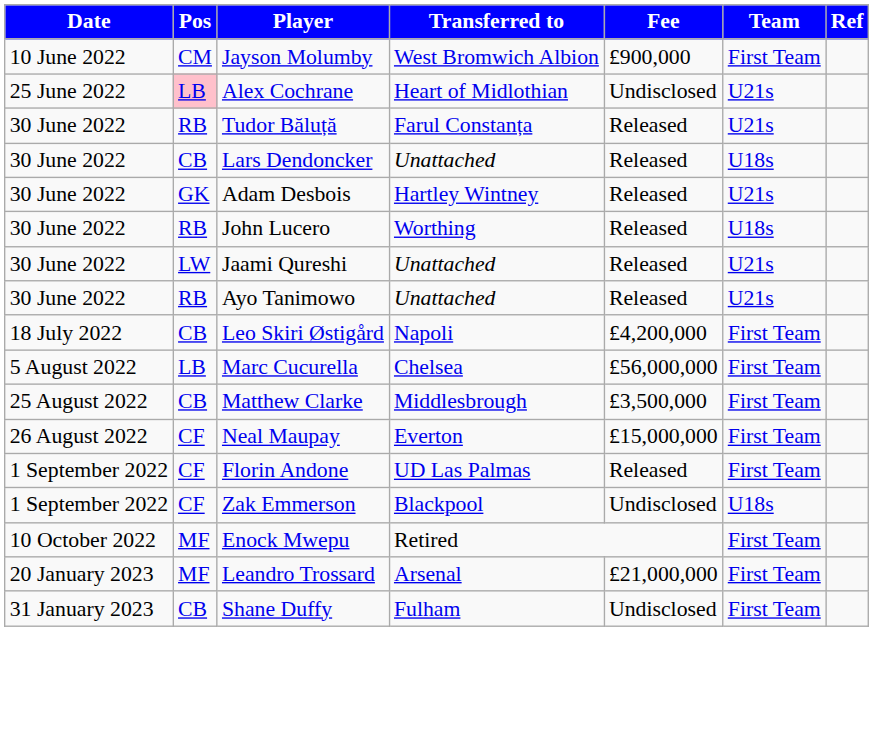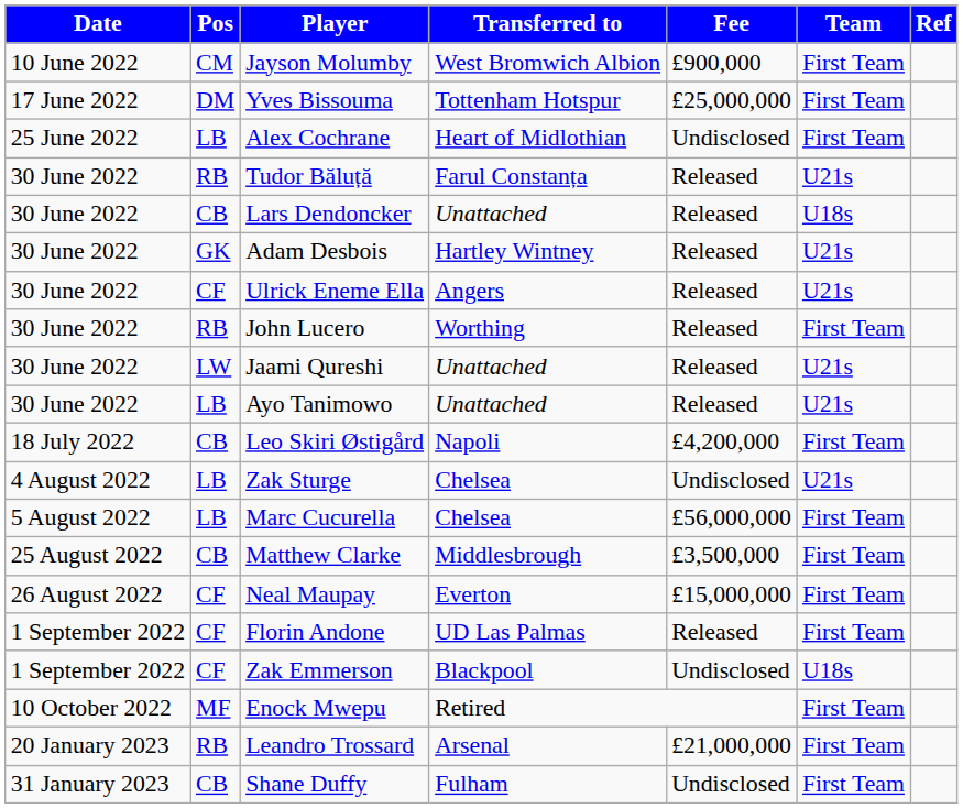+ row: 17 June 2022 | DM | Yves Bissouma | Tottenham Hotspur | £25,000,000 | First Team
Alex Cochrane | Pos: pink background -> no background
Alex Cochrane | Team: U21s -> First Team
+ row: 30 June 2022 | CF | Ulrick Eneme Ella | Angers | Released | U21s
John Lucero | Team: U18s -> First Team
Ayo Tanimowo | Pos: RB -> LB
+ row: 4 August 2022 | LB | Zak Sturge | Chelsea | Undisclosed | U21s
Leandro Trossard | Pos: MF -> RB
